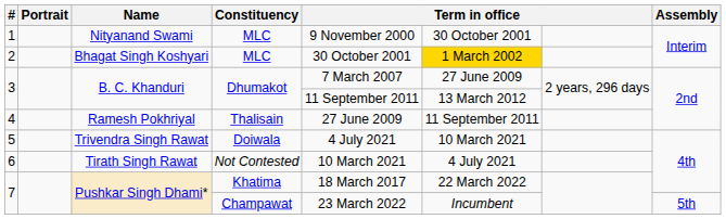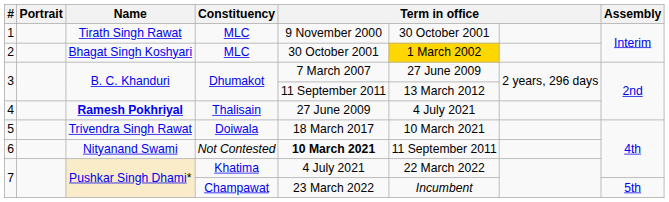1 | Name: Nityanand Swami -> Tirath Singh Rawat
4 | Name: normal -> bold
4 | column 6: 11 September 2011 -> 4 July 2021
5 | column 5: 4 July 2021 -> 18 March 2017
6 | Name: Tirath Singh Rawat -> Nityanand Swami
6 | column 5: normal -> bold
6 | column 6: 4 July 2021 -> 11 September 2011
7 / Khatima | column 5: 18 March 2017 -> 4 July 2021
